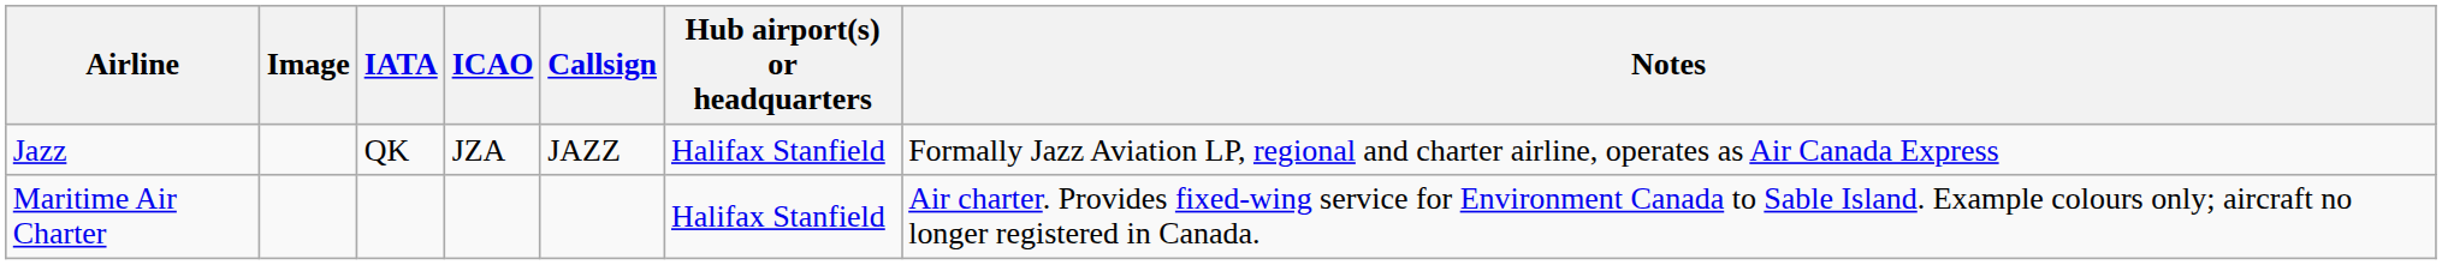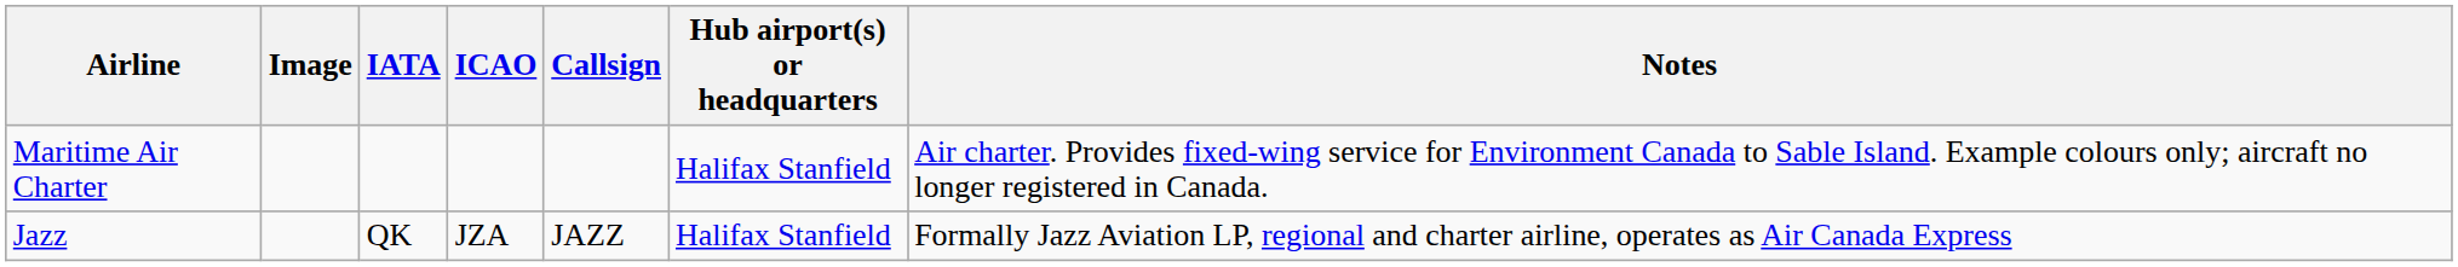rows swapped: Jazz <-> Maritime Air Charter
